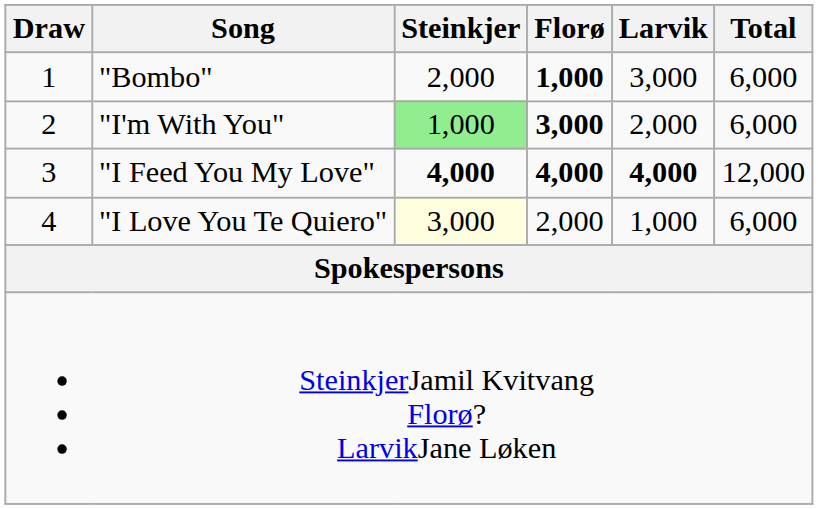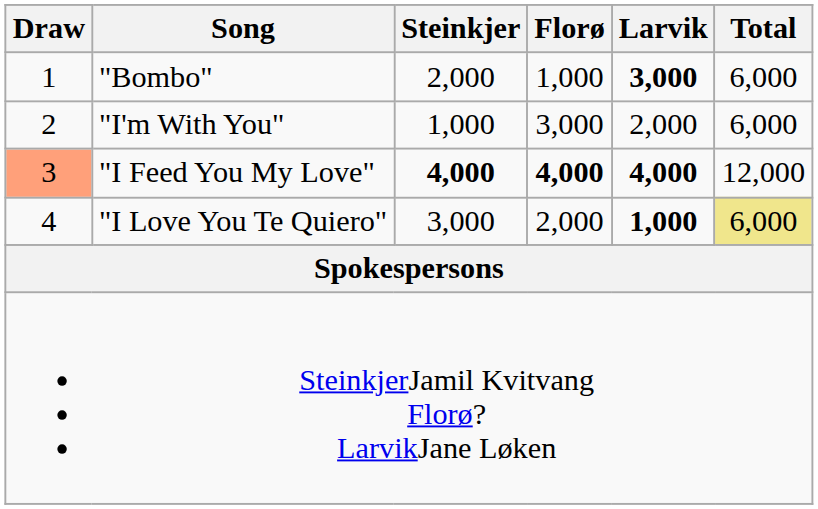"Bombo" | Florø: bold -> normal
"Bombo" | Larvik: normal -> bold
"I'm With You" | Steinkjer: lightgreen background -> no background
"I'm With You" | Florø: bold -> normal
"I Feed You My Love" | Draw: no background -> lightsalmon background
"I Love You Te Quiero" | Steinkjer: lightyellow background -> no background
"I Love You Te Quiero" | Larvik: normal -> bold
"I Love You Te Quiero" | Total: no background -> khaki background
